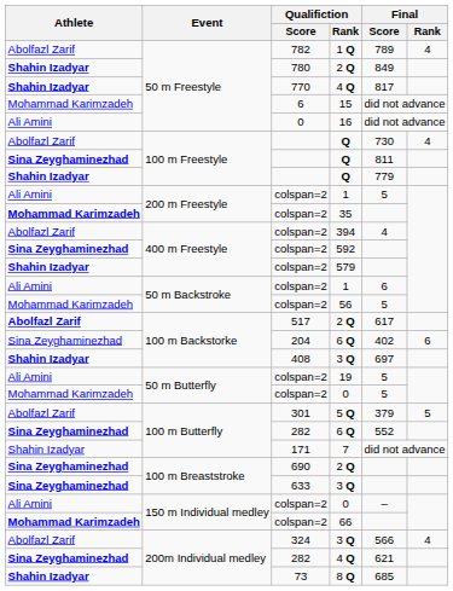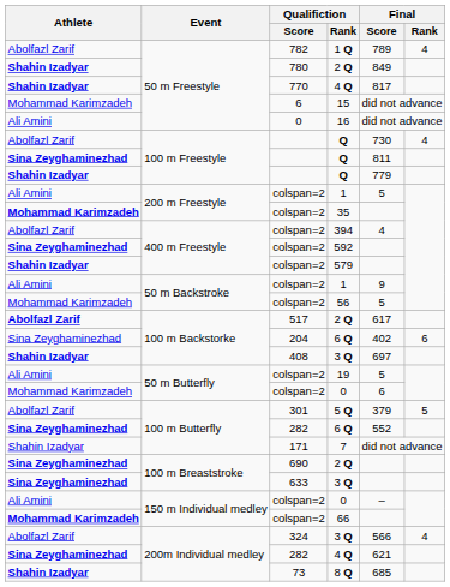50 m Backstroke / 1 | Final / Score: 6 -> 9
50 m Butterfly / 0 | Final / Score: 5 -> 6
